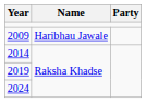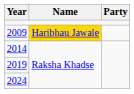2009 | Name: no background -> gold background
